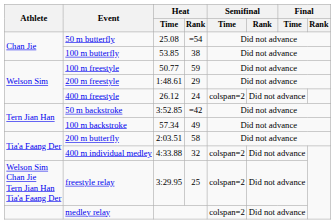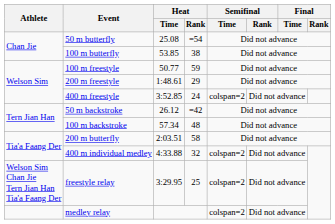400 m freestyle | Heat / Time: 26.12 -> 3:52.85
50 m backstroke | Heat / Time: 3:52.85 -> 26.12
100 m backstroke | Heat / Rank: 49 -> 48
